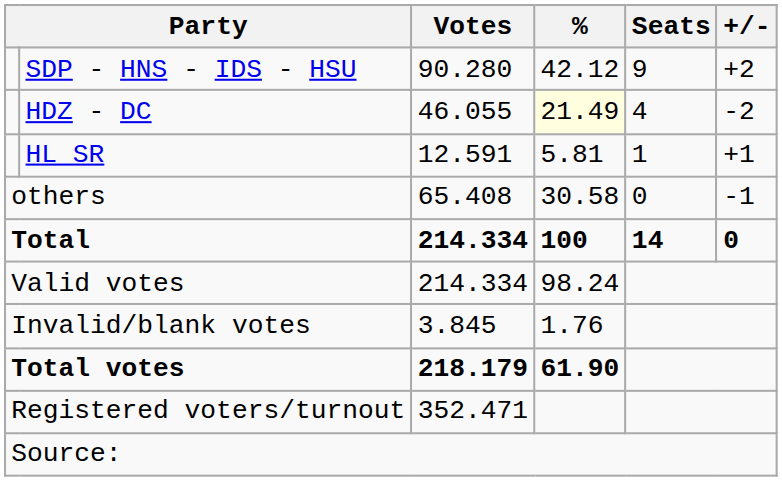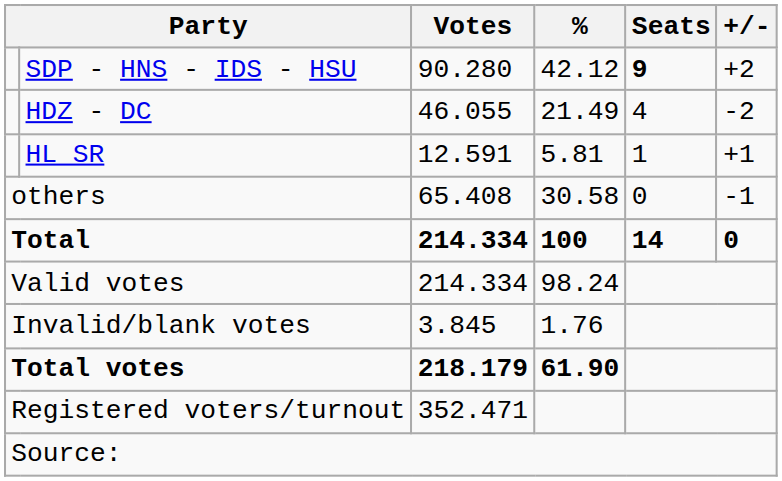SDP - HNS - IDS - HSU | Seats: normal -> bold
HDZ - DC | %: lightyellow background -> no background
